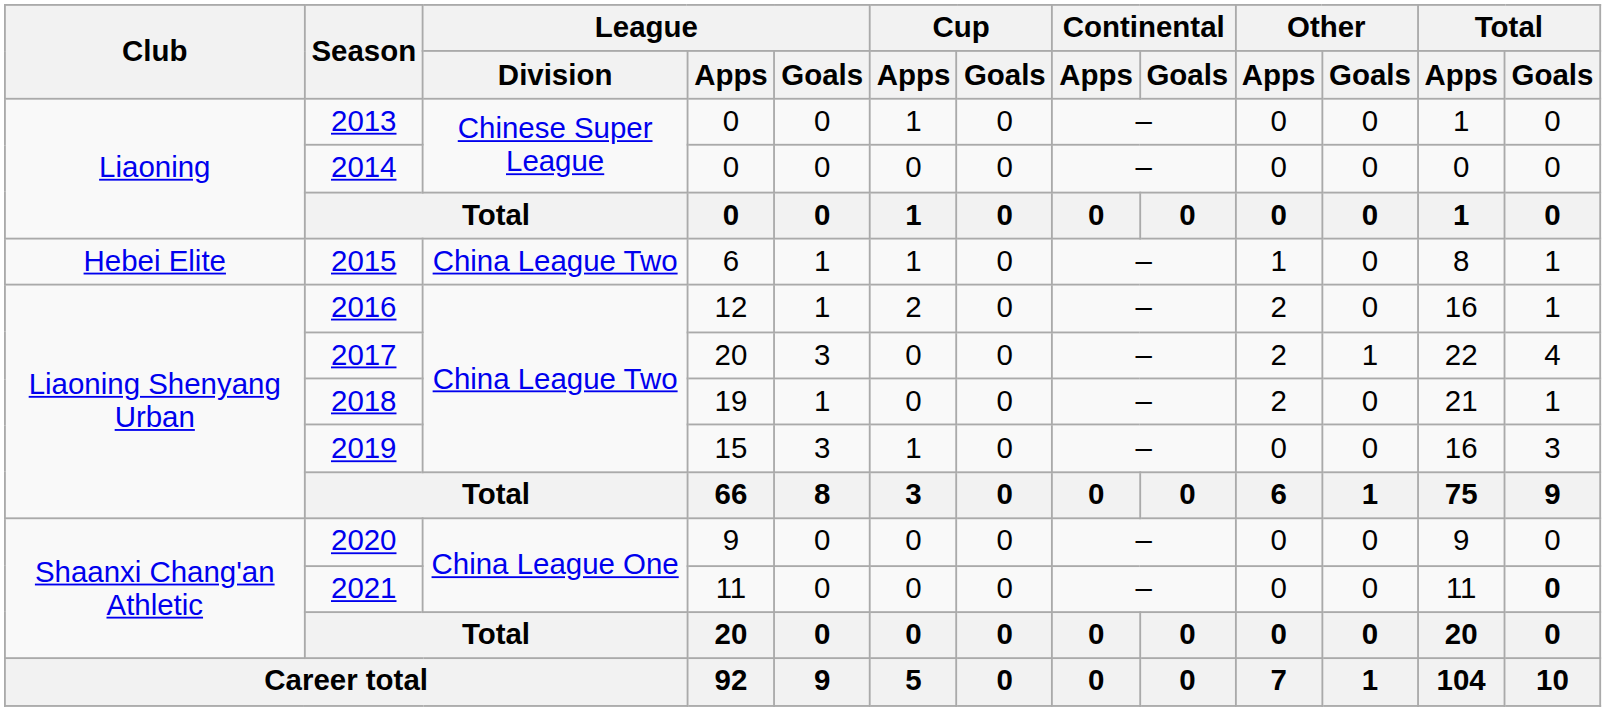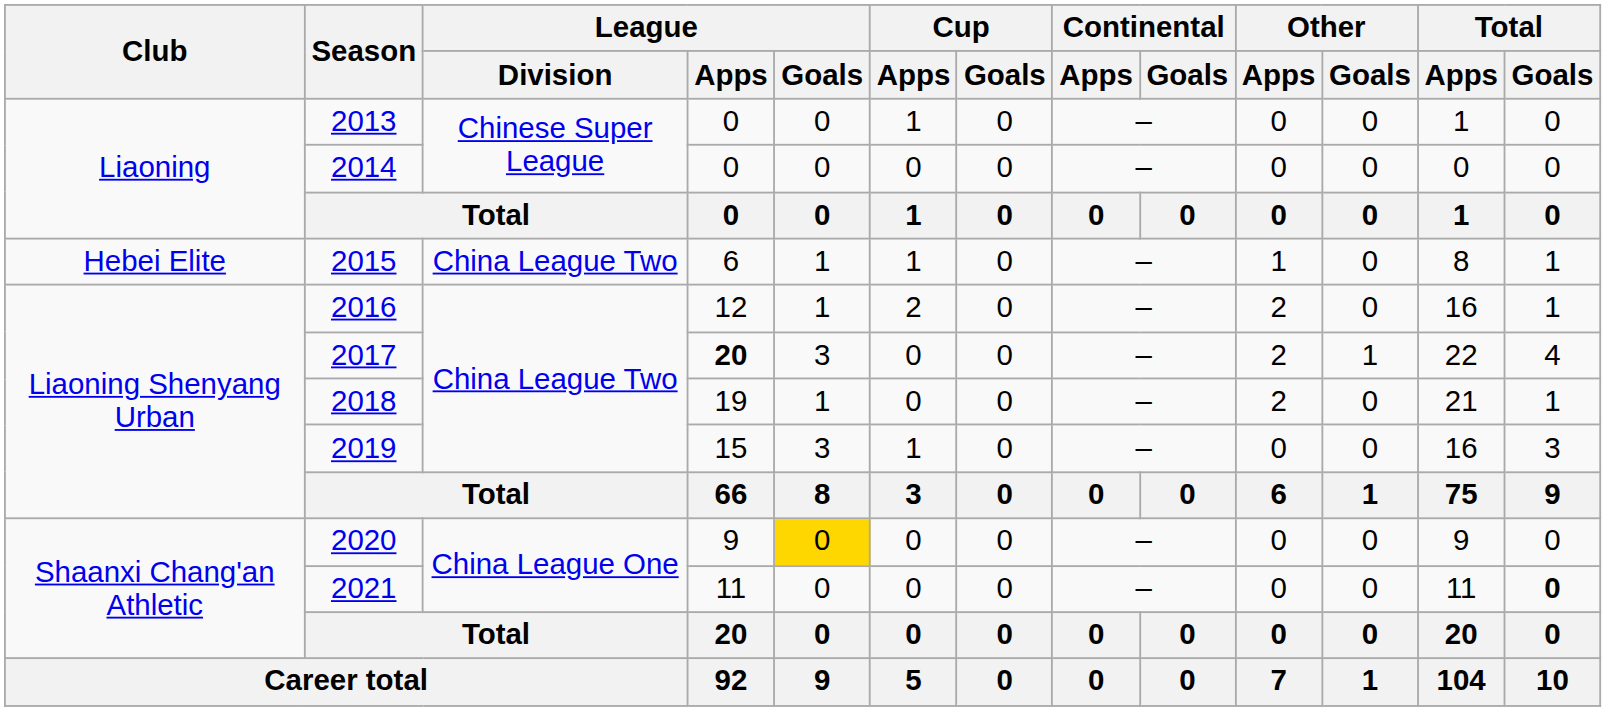2017 | League / Apps: normal -> bold
2020 | League / Goals: no background -> gold background
